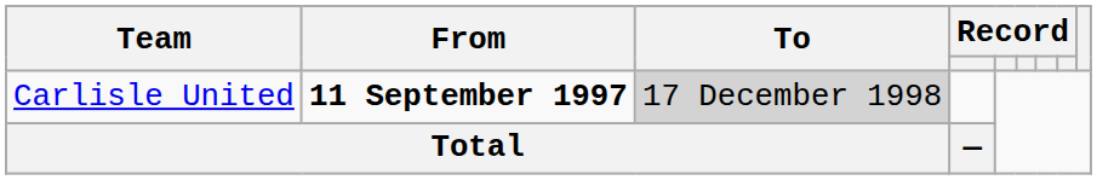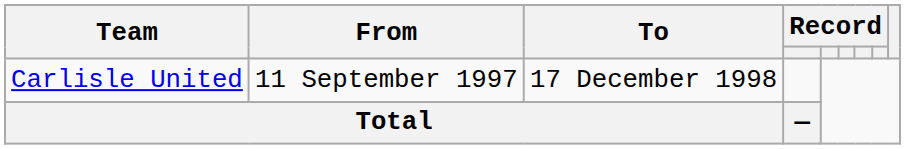Carlisle United | From: bold -> normal
Carlisle United | To: lightgrey background -> no background
